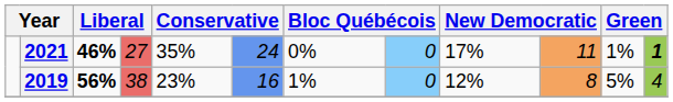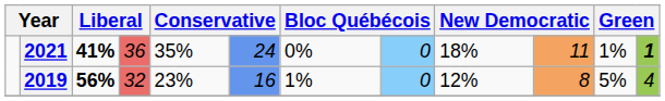2021 | column 3: 46% -> 41%
2021 | column 4: 27 -> 36
2021 | column 9: 17% -> 18%
2019 | column 4: 38 -> 32
